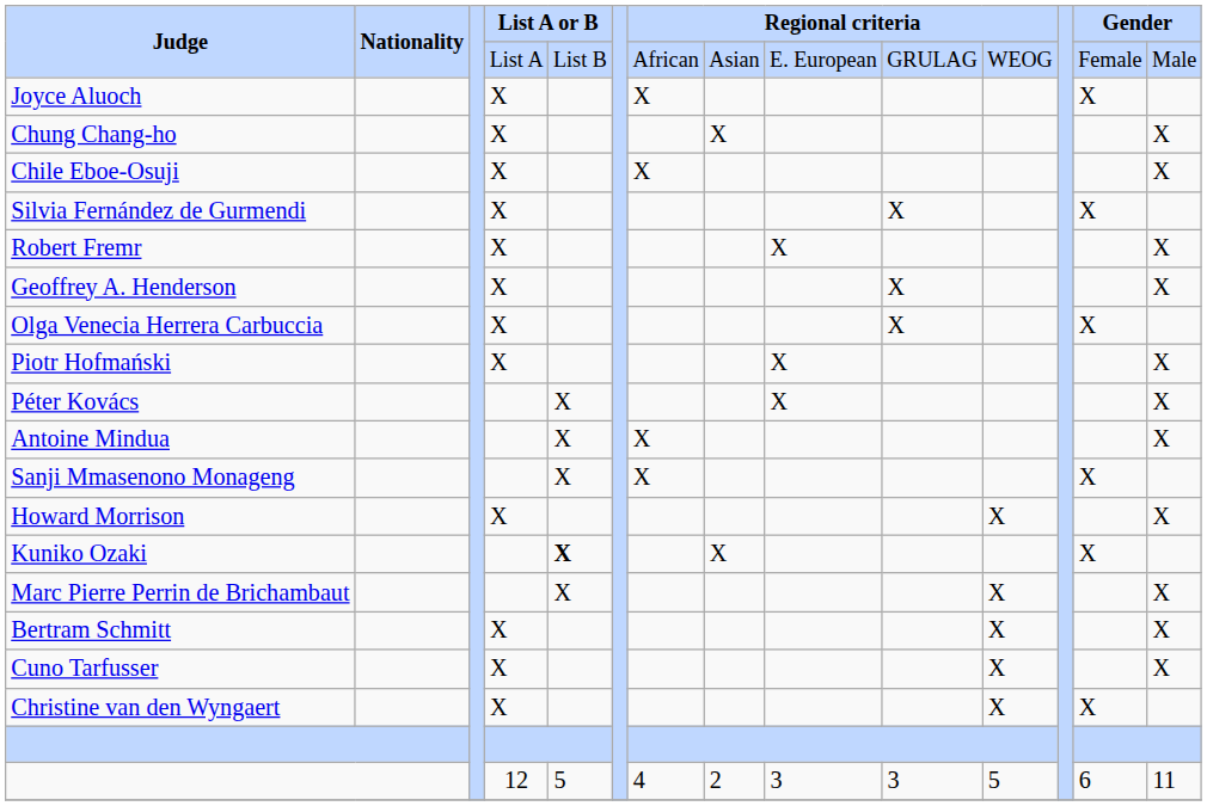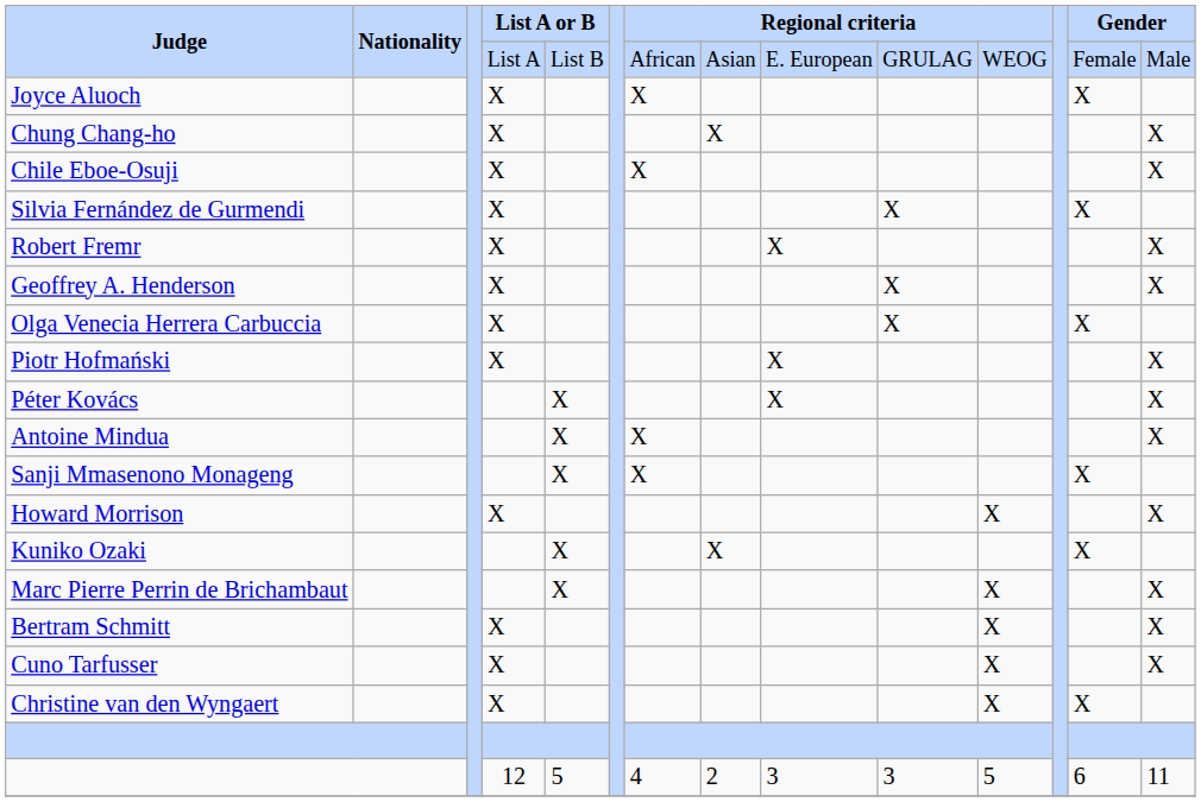Kuniko Ozaki | column 5: bold -> normal
